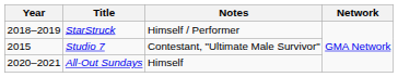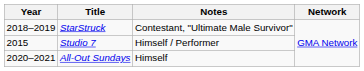StarStruck | Notes: Himself / Performer -> Contestant, "Ultimate Male Survivor"
Studio 7 | Notes: Contestant, "Ultimate Male Survivor" -> Himself / Performer
